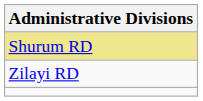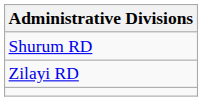row 2 | column 1: khaki background -> no background
